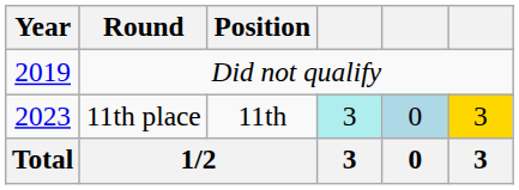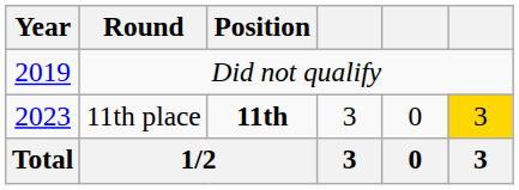11th place | Position: normal -> bold
11th place | column 4: paleturquoise background -> no background
11th place | column 5: lightblue background -> no background
